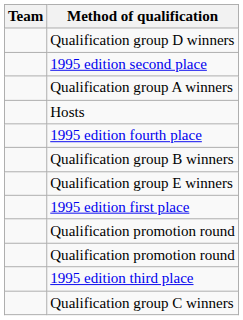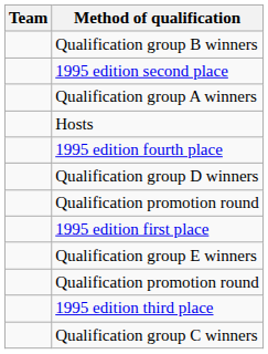row 2 | Method of qualification: Qualification group D winners -> Qualification group B winners
row 7 | Method of qualification: Qualification group B winners -> Qualification group D winners
row 8 | Method of qualification: Qualification group E winners -> Qualification promotion round
row 10 | Method of qualification: Qualification promotion round -> Qualification group E winners
